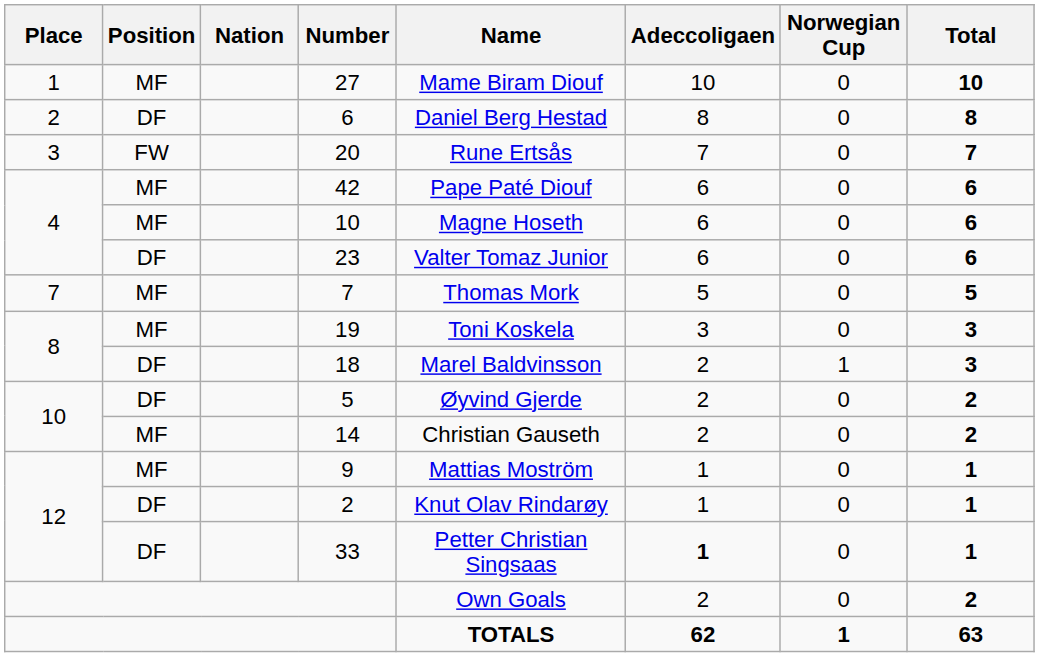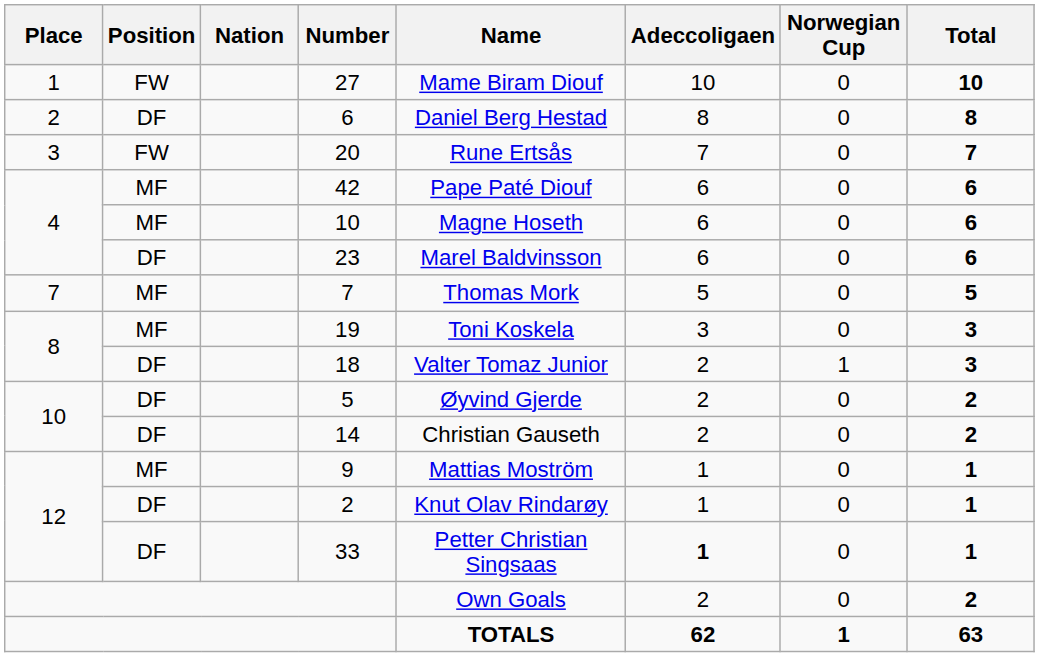27 | Position: MF -> FW
23 | Name: Valter Tomaz Junior -> Marel Baldvinsson
18 | Name: Marel Baldvinsson -> Valter Tomaz Junior
14 | Position: MF -> DF
